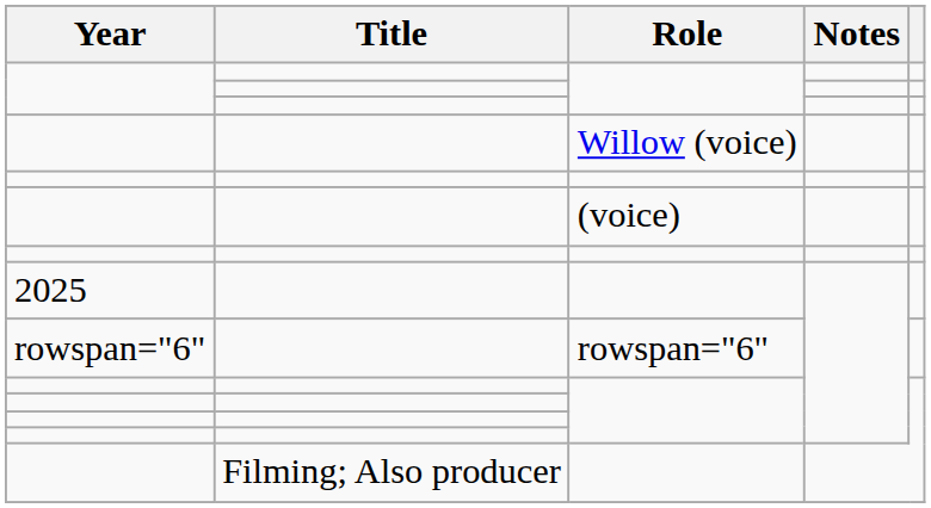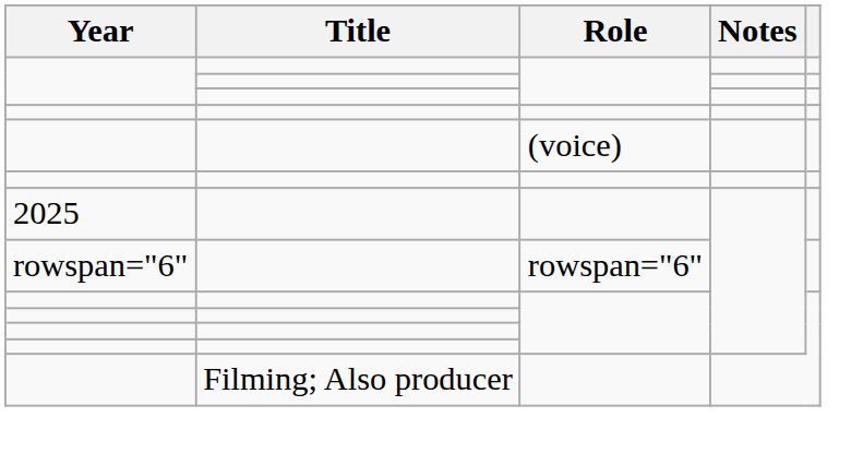- row: Willow (voice)
